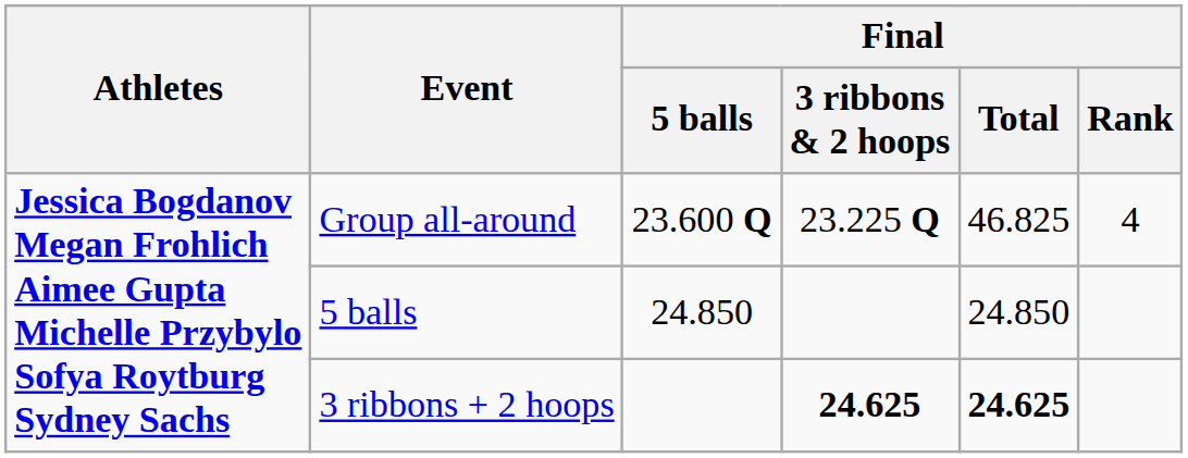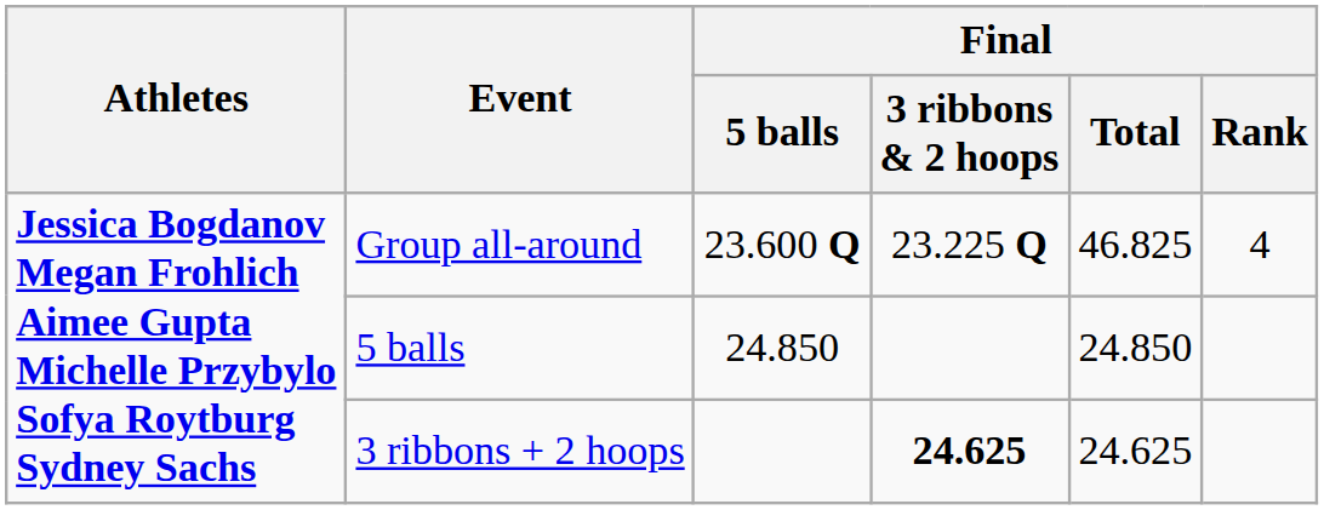3 ribbons + 2 hoops | Final / Total: bold -> normal
